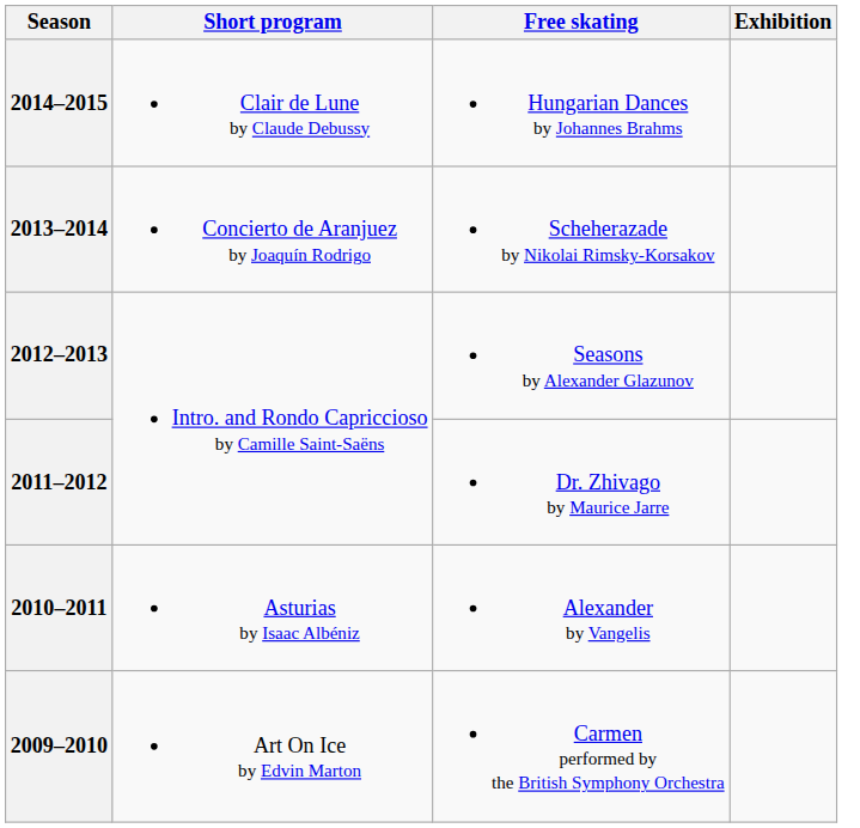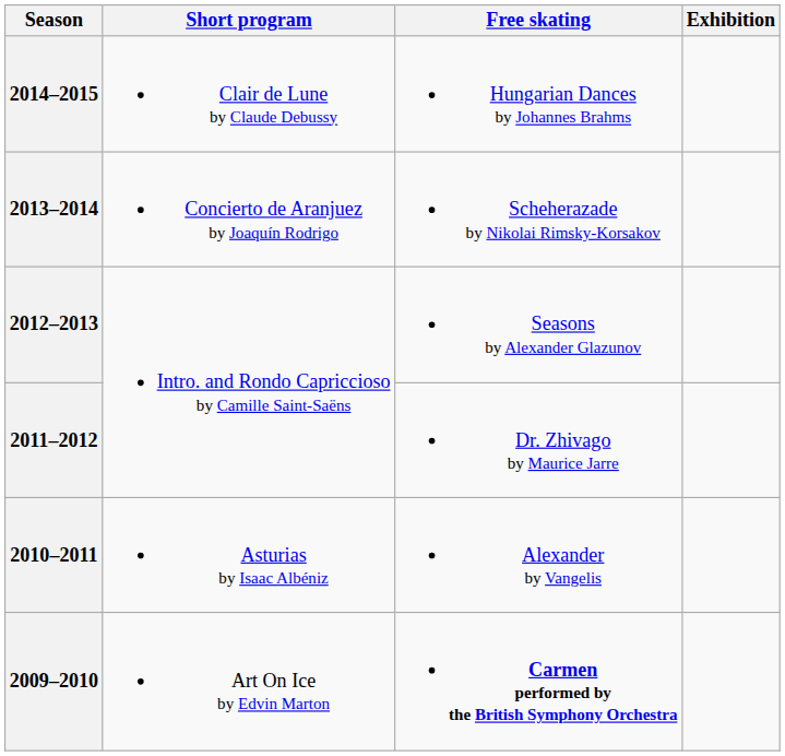2009–2010 | Free skating: normal -> bold
